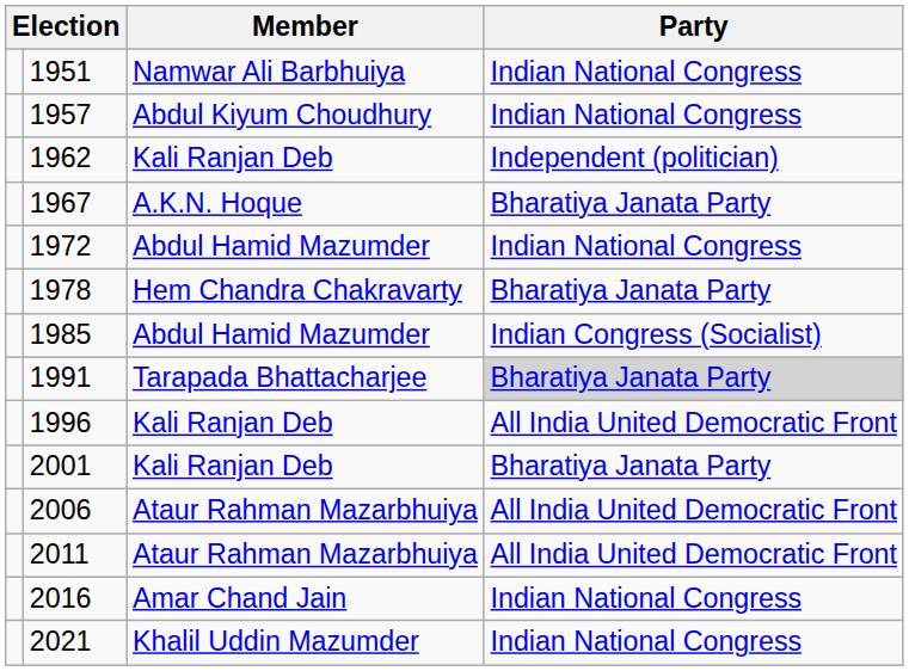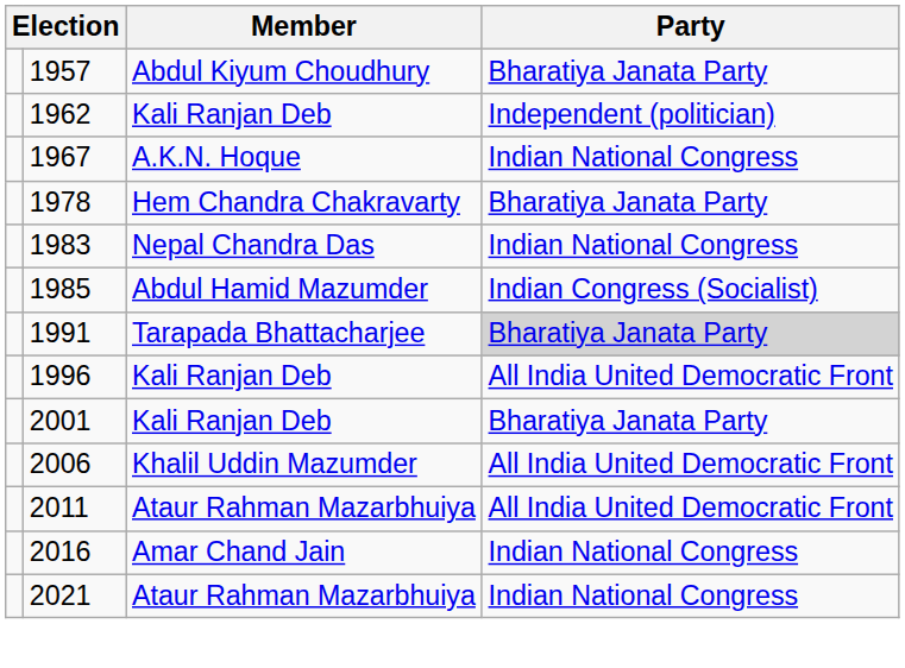- row: 1951 | Namwar Ali Barbhuiya | Indian National Congress
1957 | Party: Indian National Congress -> Bharatiya Janata Party
1967 | Party: Bharatiya Janata Party -> Indian National Congress
- row: 1972 | Abdul Hamid Mazumder | Indian National Congress
+ row: 1983 | Nepal Chandra Das | Indian National Congress
2006 | Member: Ataur Rahman Mazarbhuiya -> Khalil Uddin Mazumder
2021 | Member: Khalil Uddin Mazumder -> Ataur Rahman Mazarbhuiya
